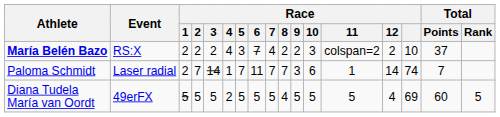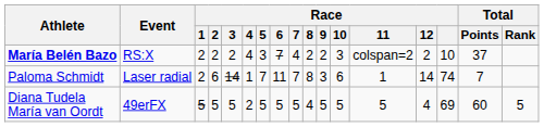Paloma Schmidt | Race / 2: 7 -> 6
Paloma Schmidt | Race / 8: 7 -> 8
